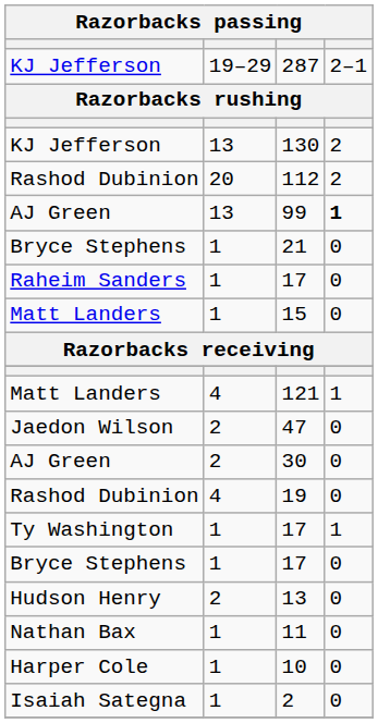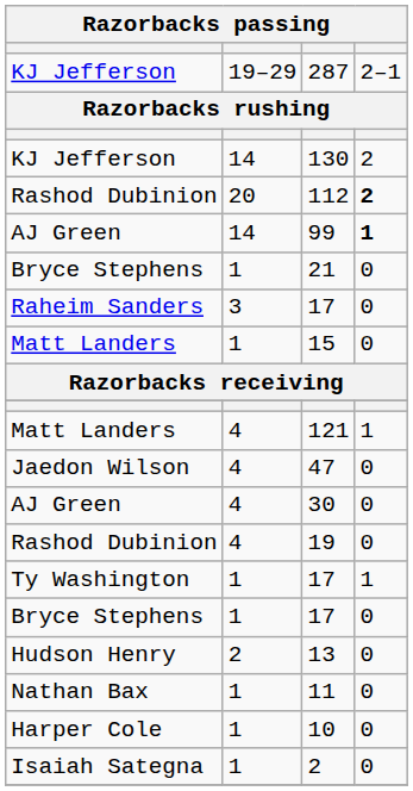130 | column 2: 13 -> 14
112 | column 4: normal -> bold
99 | column 2: 13 -> 14
Raheim Sanders / 17 | column 2: 1 -> 3
47 | column 2: 2 -> 4
30 | column 2: 2 -> 4
